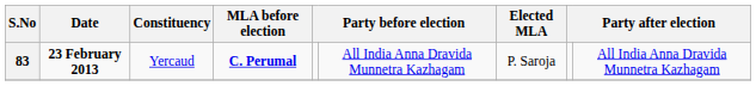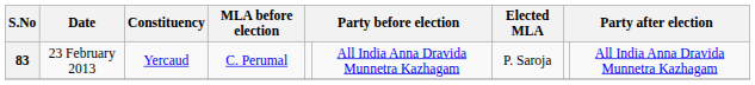83 | Date: bold -> normal
83 | MLA before election: bold -> normal
